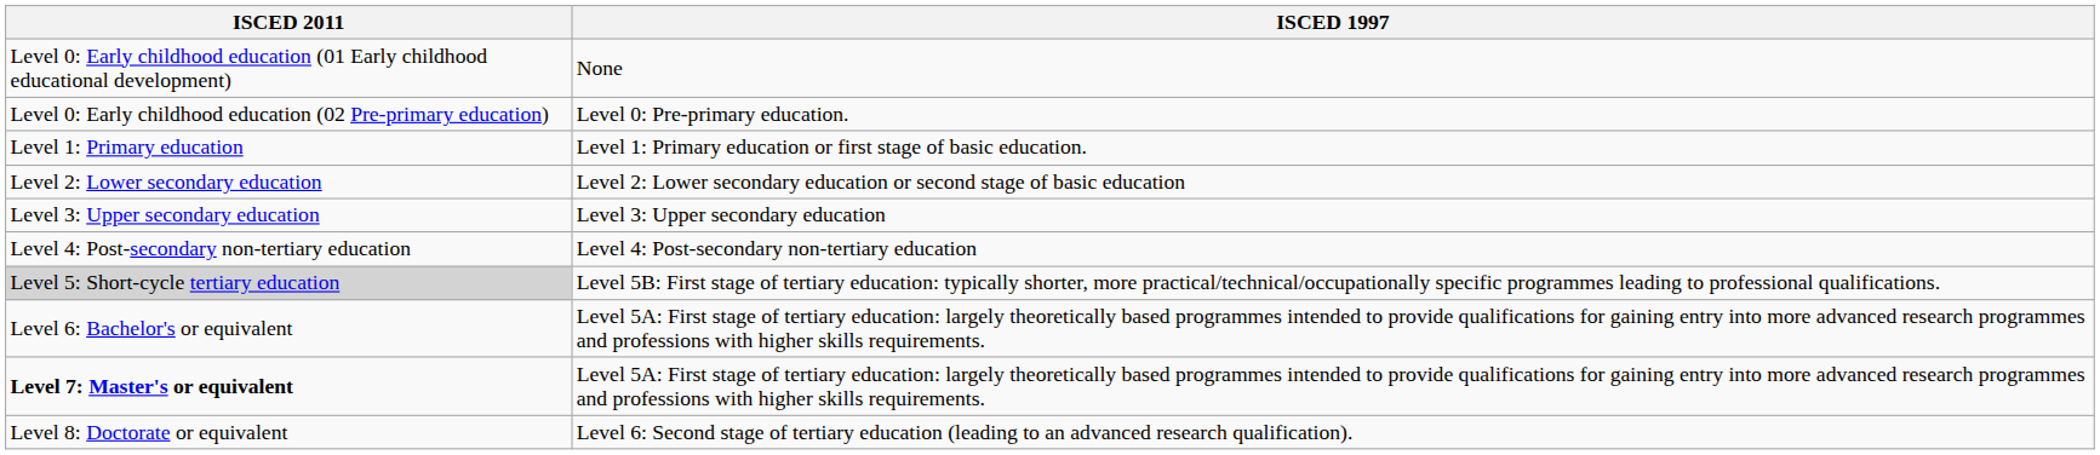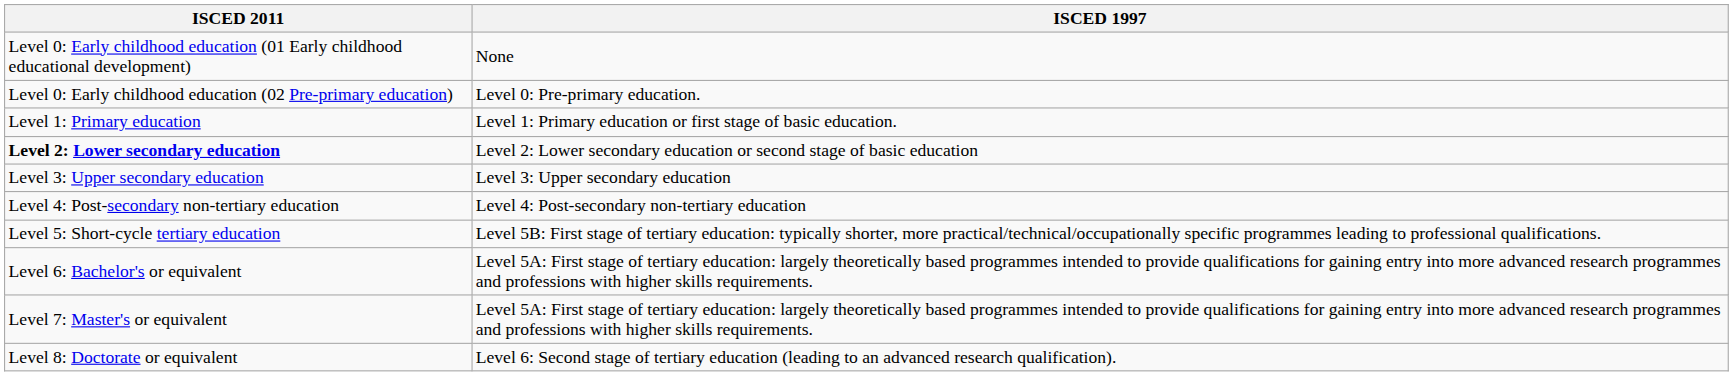Level 2: Lower secondary education | ISCED 2011: normal -> bold
Level 5: Short-cycle tertiary education | ISCED 2011: lightgrey background -> no background
Level 7: Master's or equivalent | ISCED 2011: bold -> normal
